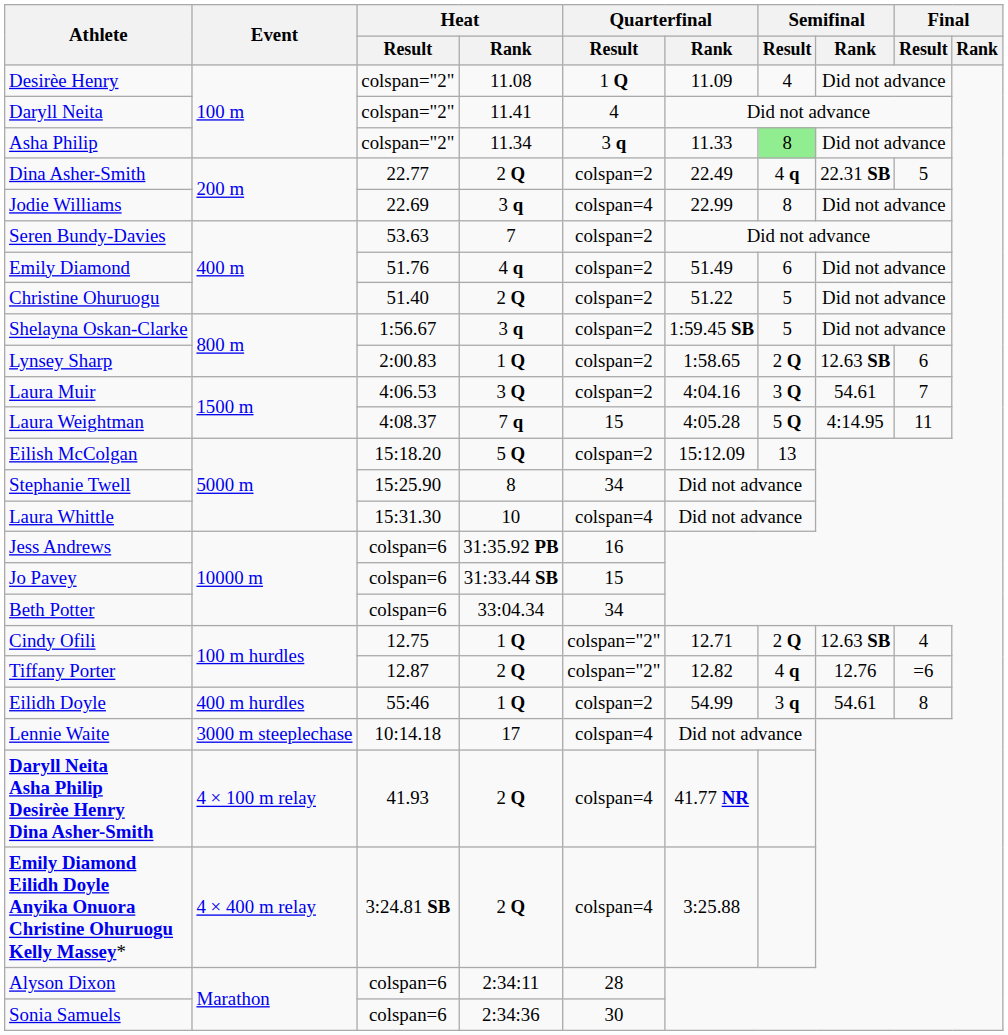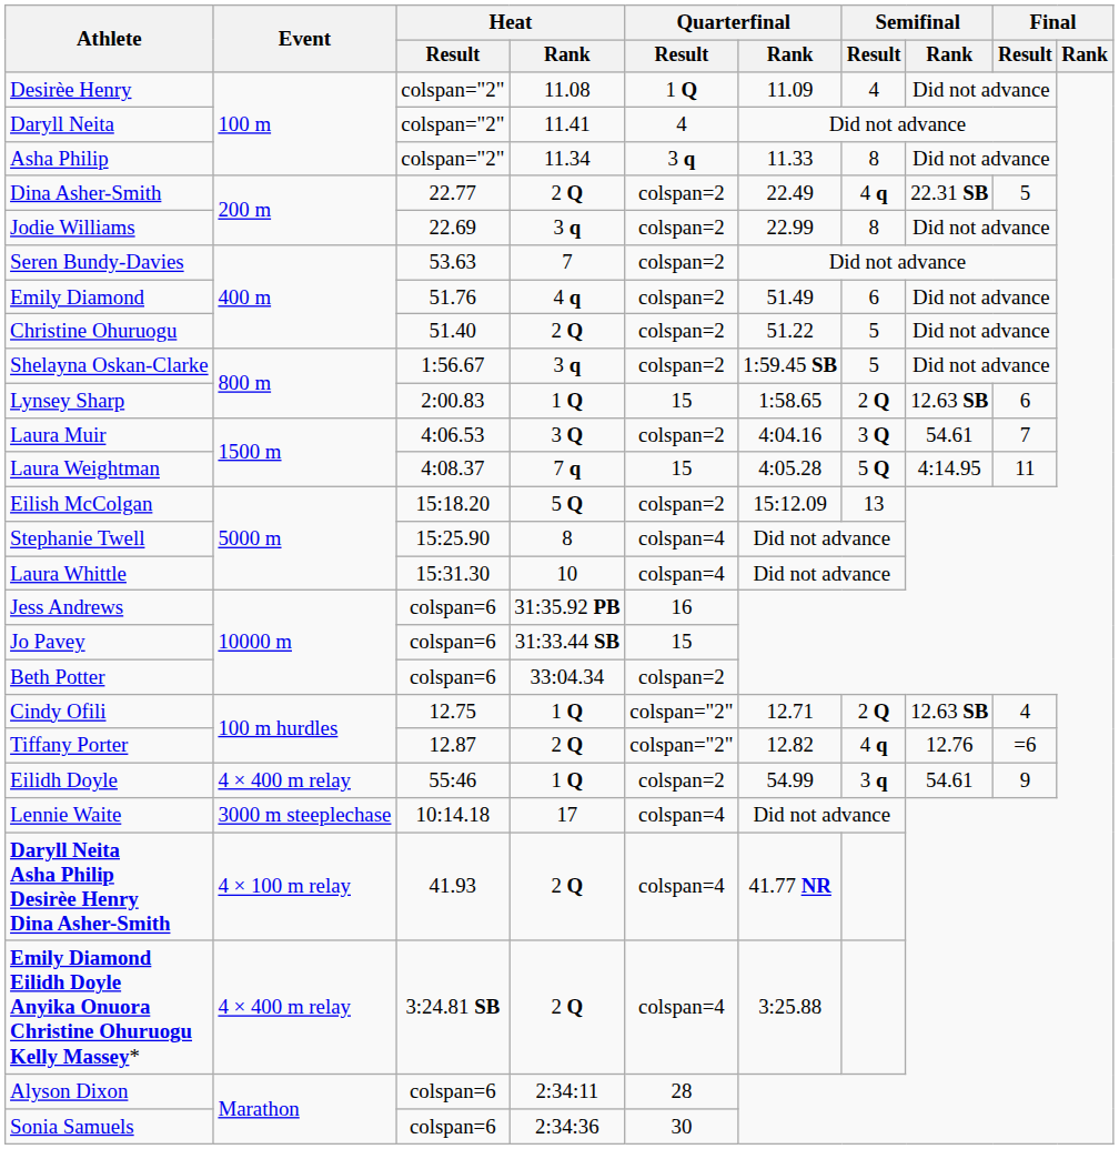Asha Philip | Semifinal / Result: lightgreen background -> no background
Jodie Williams | Quarterfinal / Result: colspan=4 -> colspan=2
Lynsey Sharp | Quarterfinal / Result: colspan=2 -> 15
Stephanie Twell | Quarterfinal / Result: 34 -> colspan=4
Beth Potter | Quarterfinal / Result: 34 -> colspan=2
Eilidh Doyle | Event: 400 m hurdles -> 4 × 400 m relay
Eilidh Doyle | Final / Result: 8 -> 9
